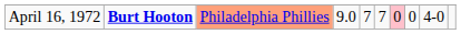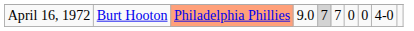April 16, 1972 | column 2: bold -> normal
April 16, 1972 | column 5: no background -> lightgrey background
April 16, 1972 | column 7: pink background -> no background
